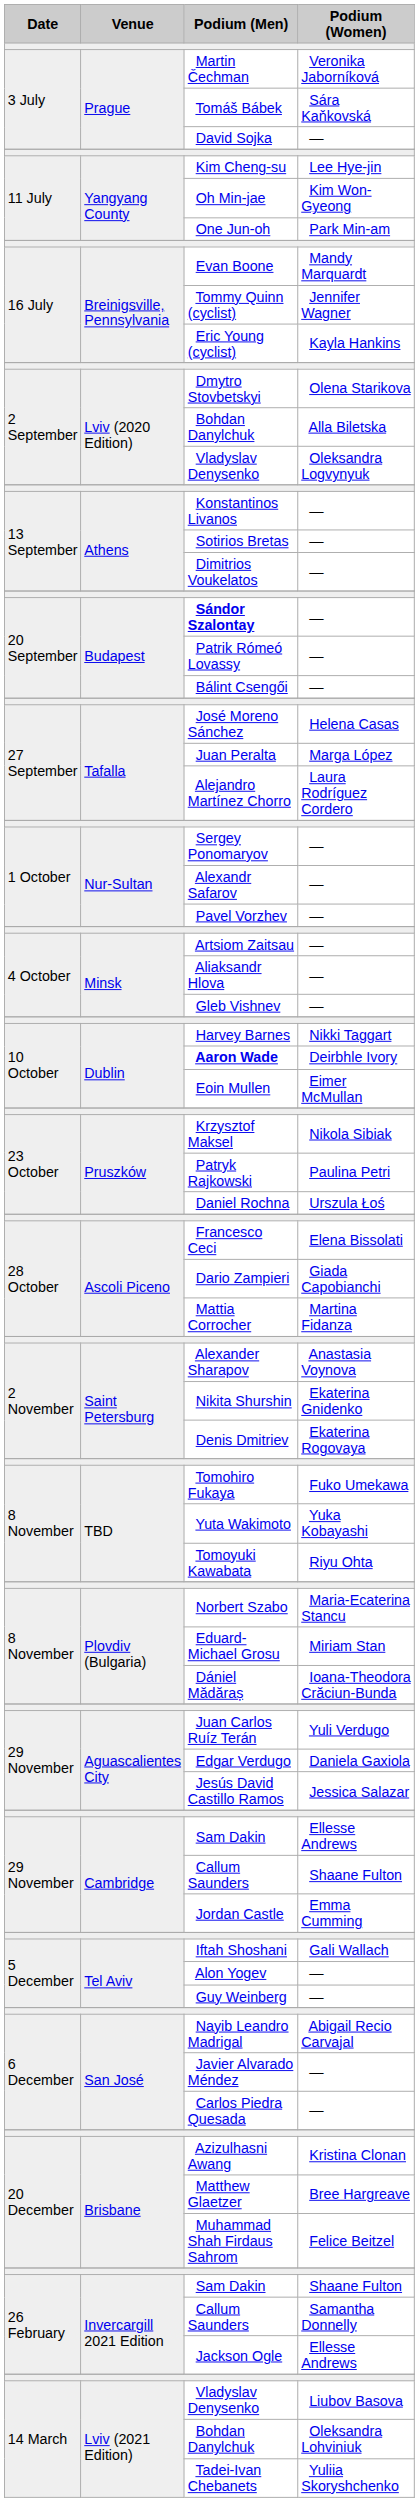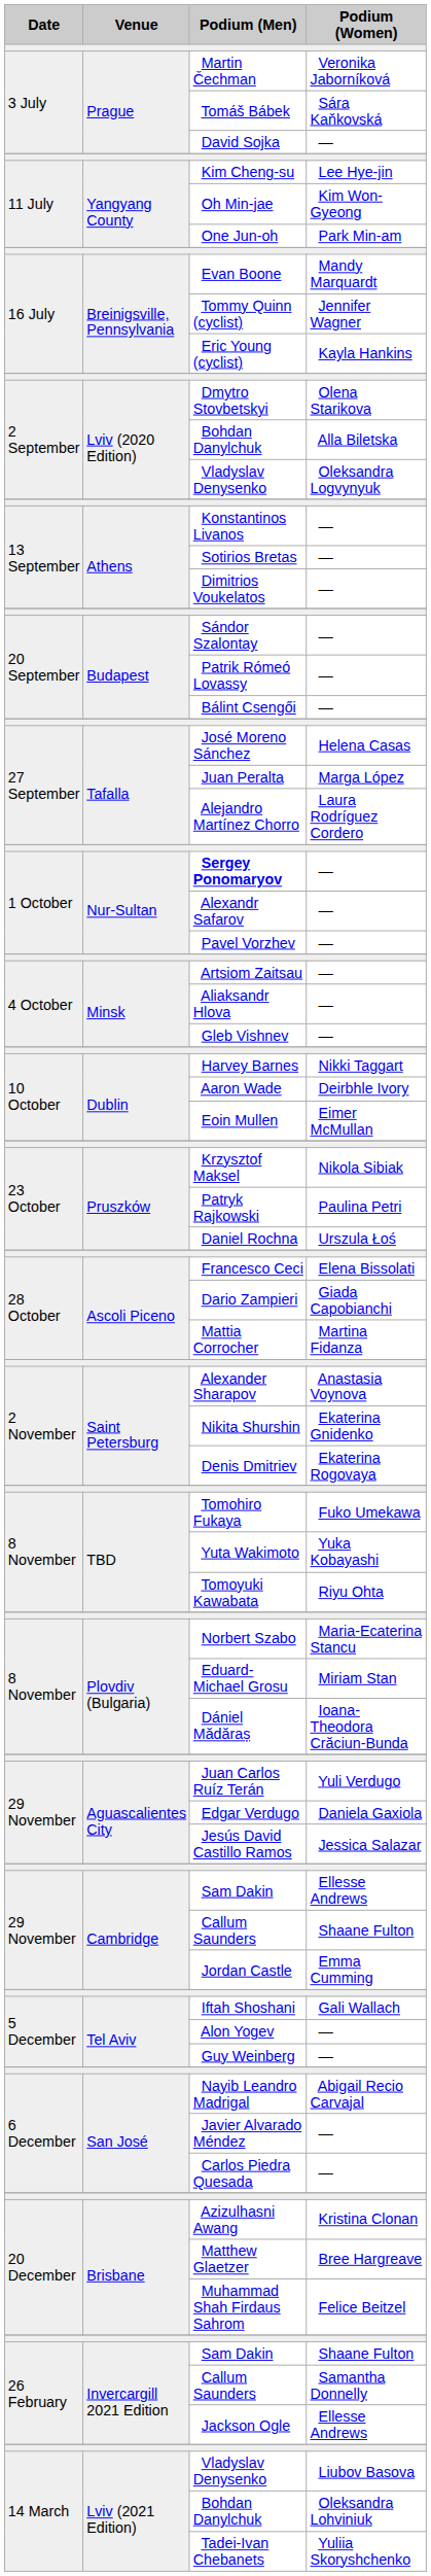Sándor Szalontay | Podium (Men): bold -> normal
Sergey Ponomaryov | Podium (Men): normal -> bold
Aaron Wade | Podium (Men): bold -> normal
